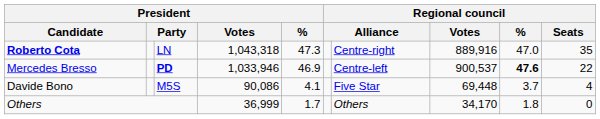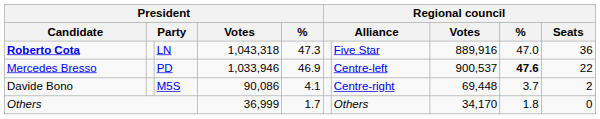Roberto Cota | column 7: Centre-right -> Five Star
Roberto Cota | Regional council / Seats: 35 -> 36
Mercedes Bresso | column 3: bold -> normal
Davide Bono | column 7: Five Star -> Centre-right
Davide Bono | Regional council / Seats: 4 -> 2
